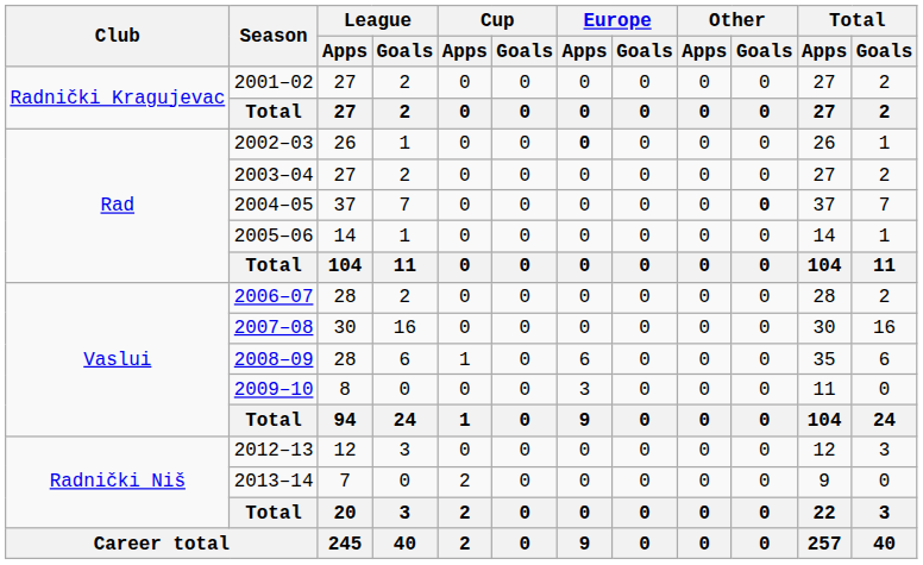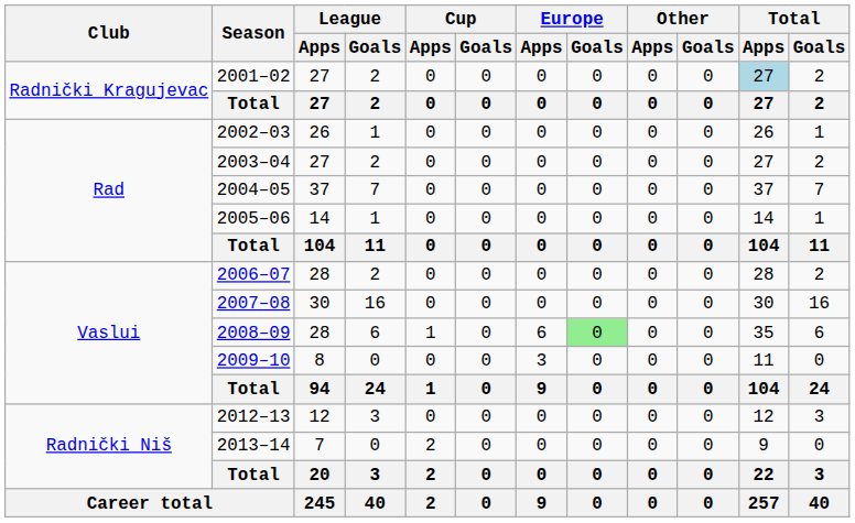2001–02 | Total / Apps: no background -> lightblue background
2002–03 | Europe / Apps: bold -> normal
2004–05 | Other / Goals: bold -> normal
2008–09 | Europe / Goals: no background -> lightgreen background
